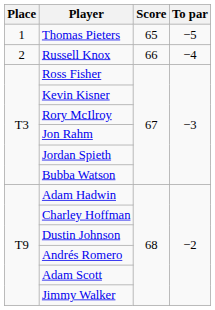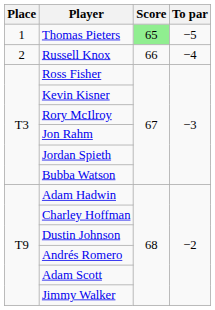Thomas Pieters | Score: no background -> lightgreen background
